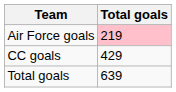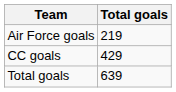Air Force goals | Total goals: pink background -> no background
